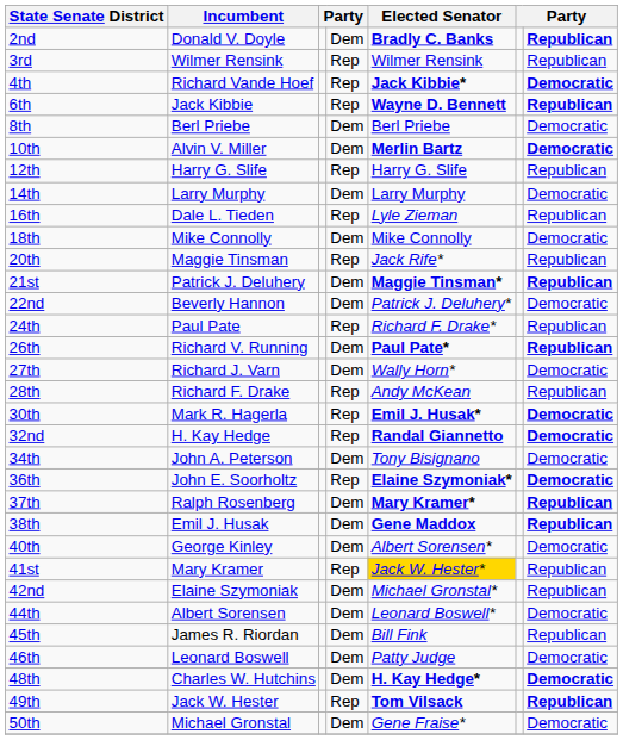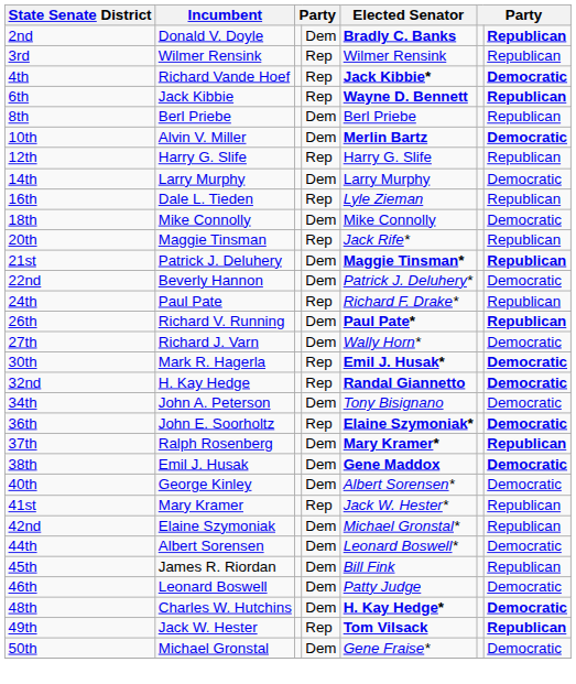8th | column 7: Democratic -> Republican
- row: 28th | Richard F. Drake | Rep | Andy McKean | Republican
38th | column 7: Republican -> Democratic
41st | Elected Senator: gold background -> no background
